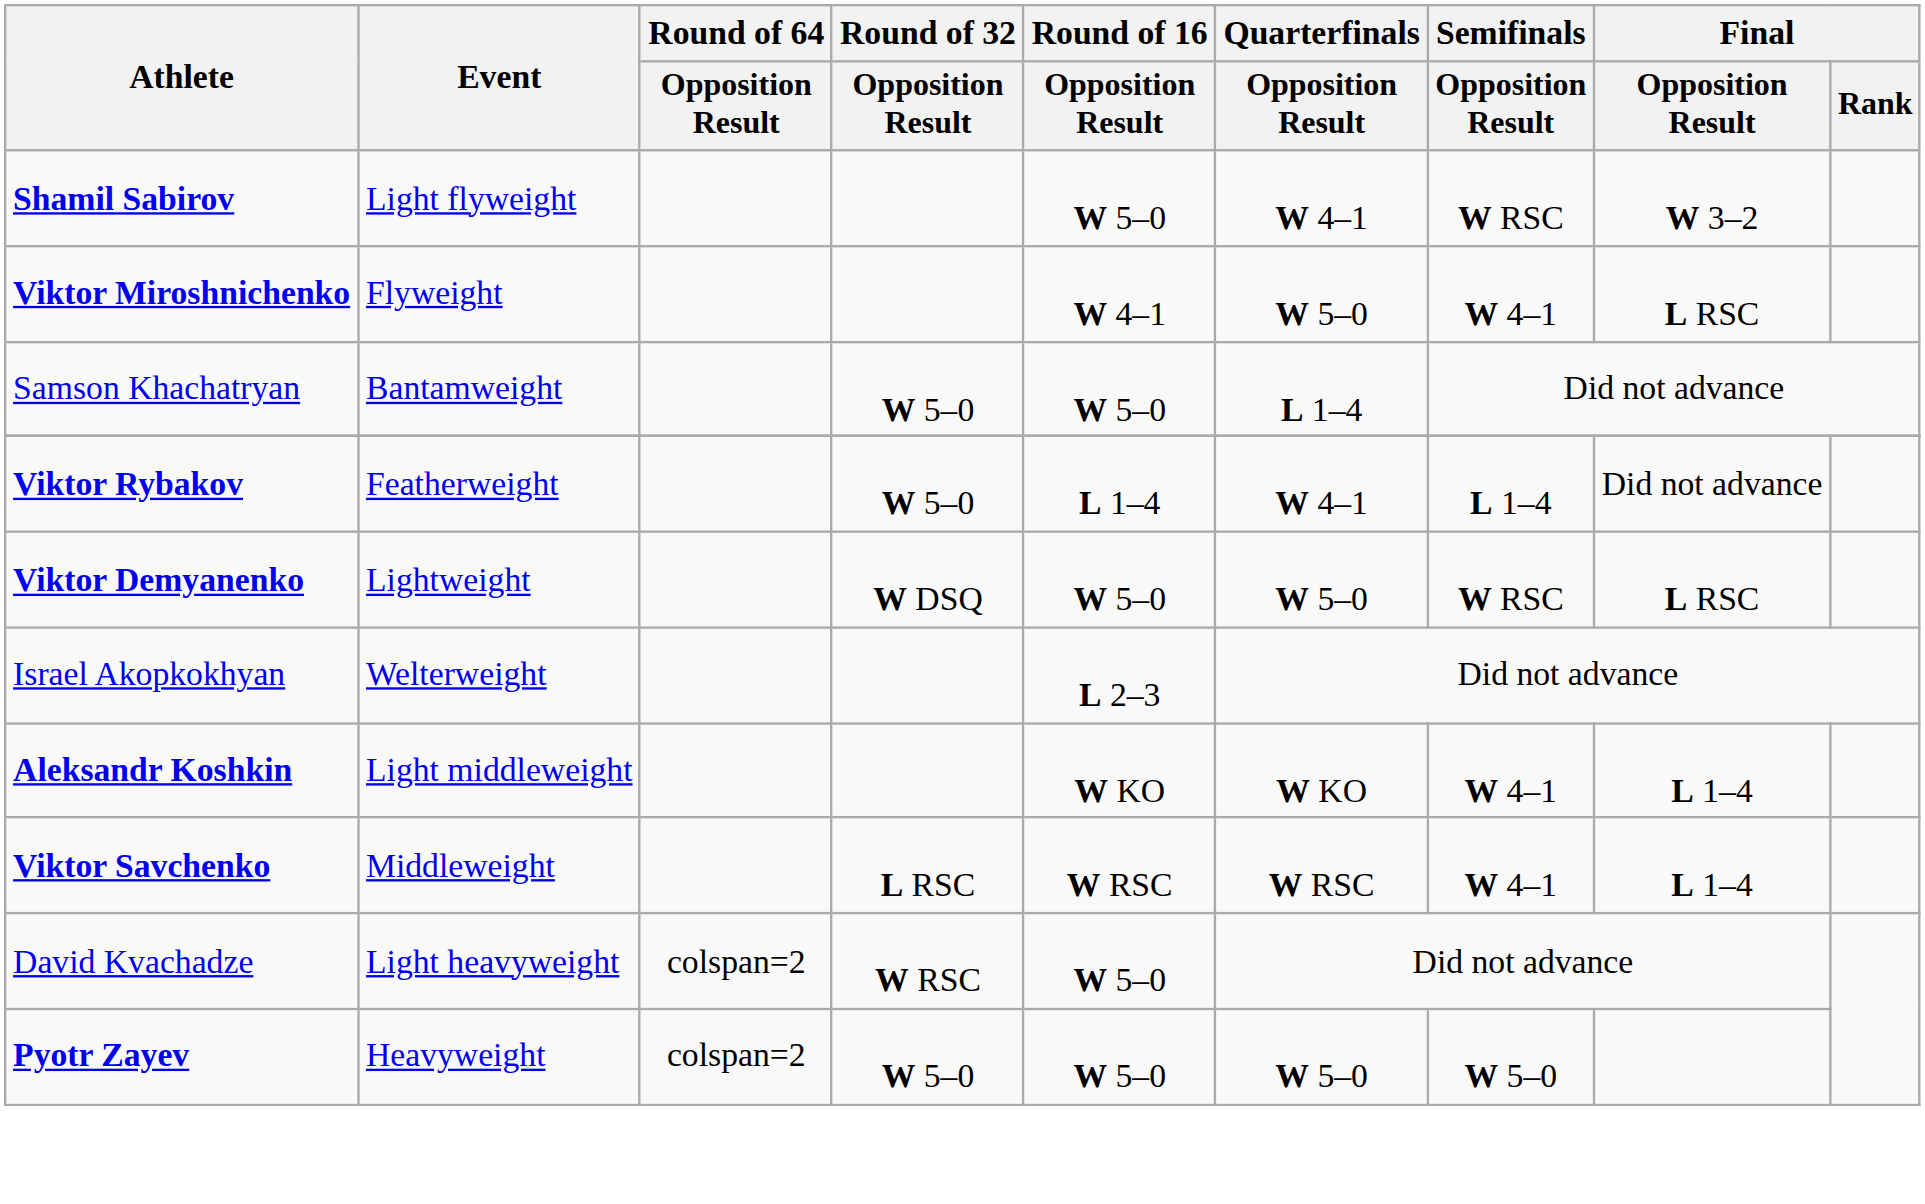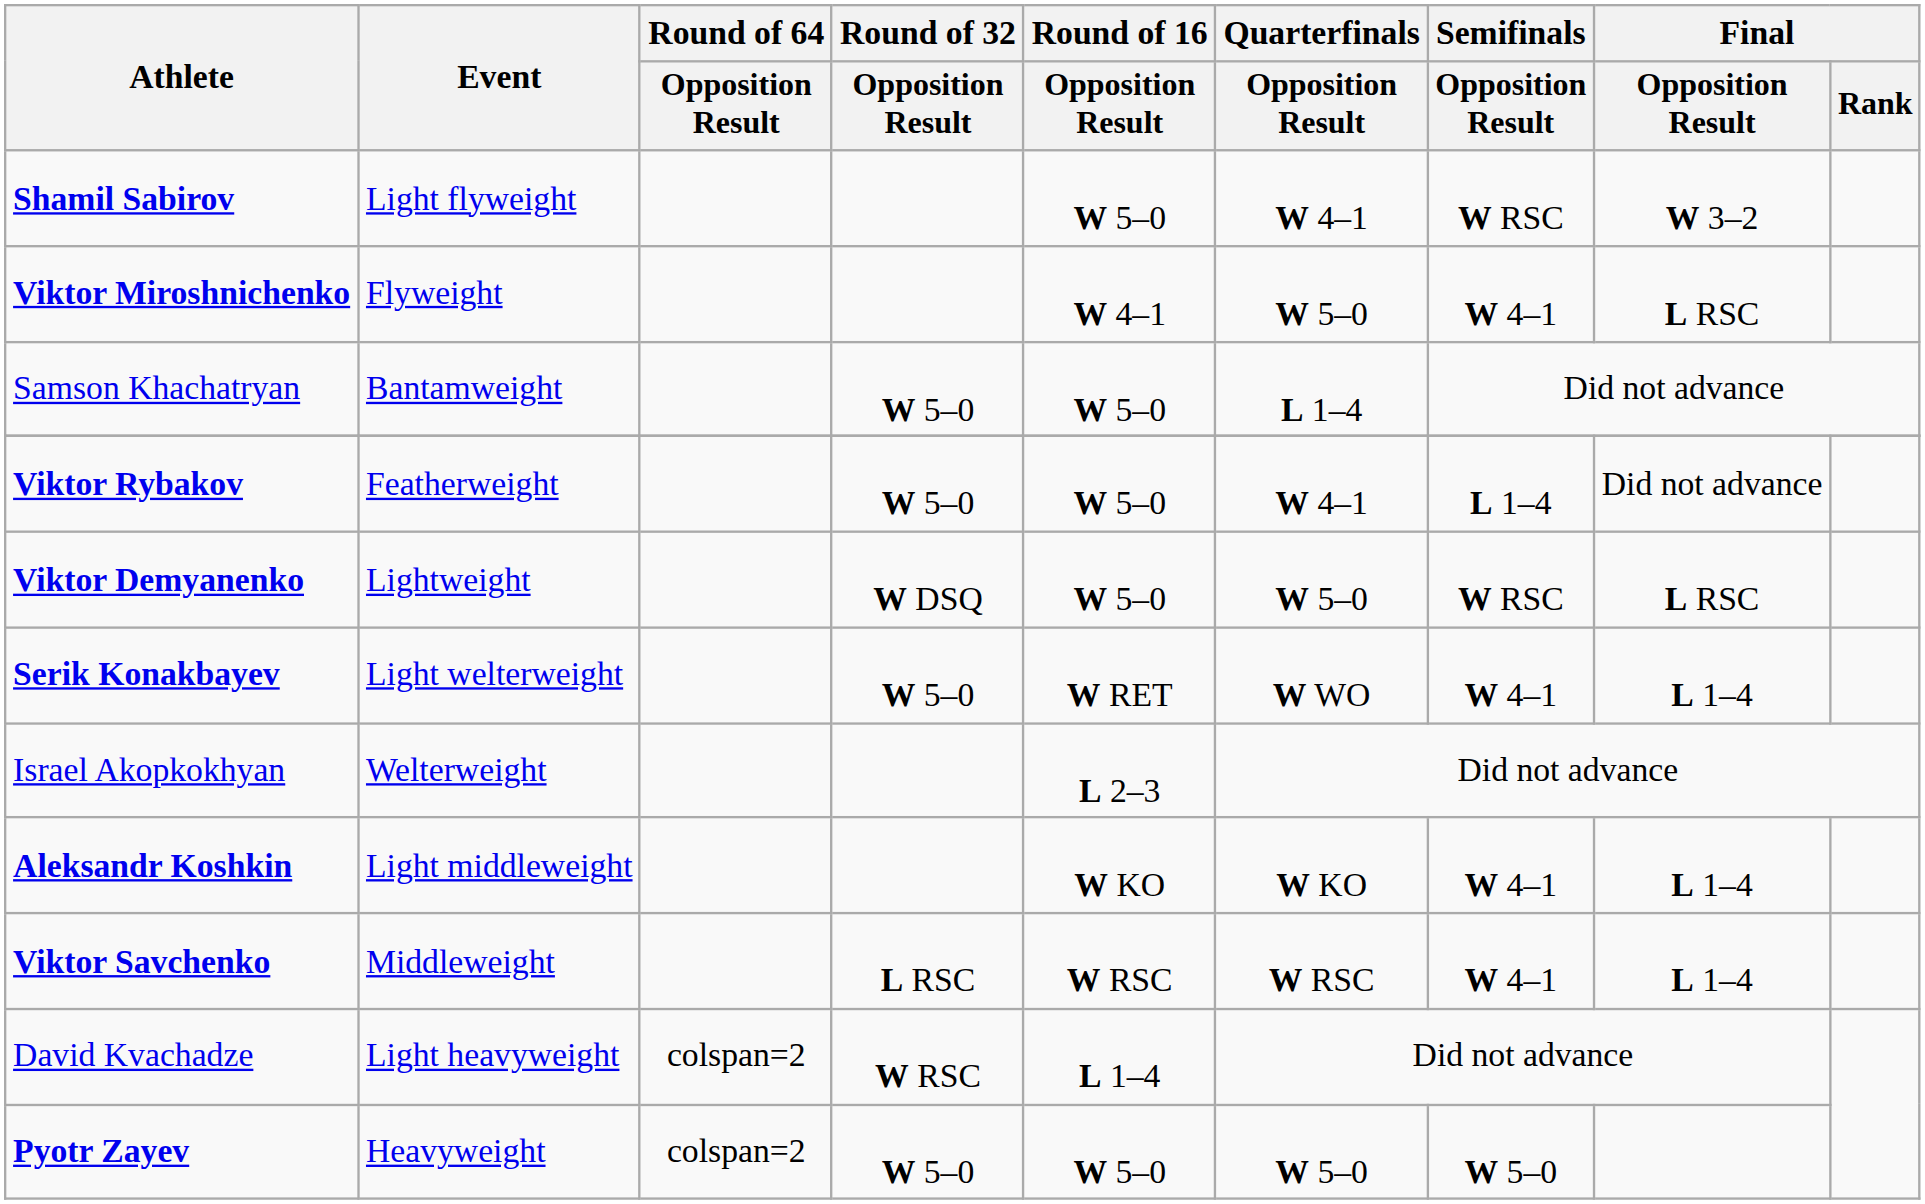Viktor Rybakov | Round of 16 / Opposition Result: L 1–4 -> W 5–0
+ row: Serik Konakbayev | Light welterweight | W 5–0 | W RET | W WO | W 4–1 | L 1–4
David Kvachadze | Round of 16 / Opposition Result: W 5–0 -> L 1–4
